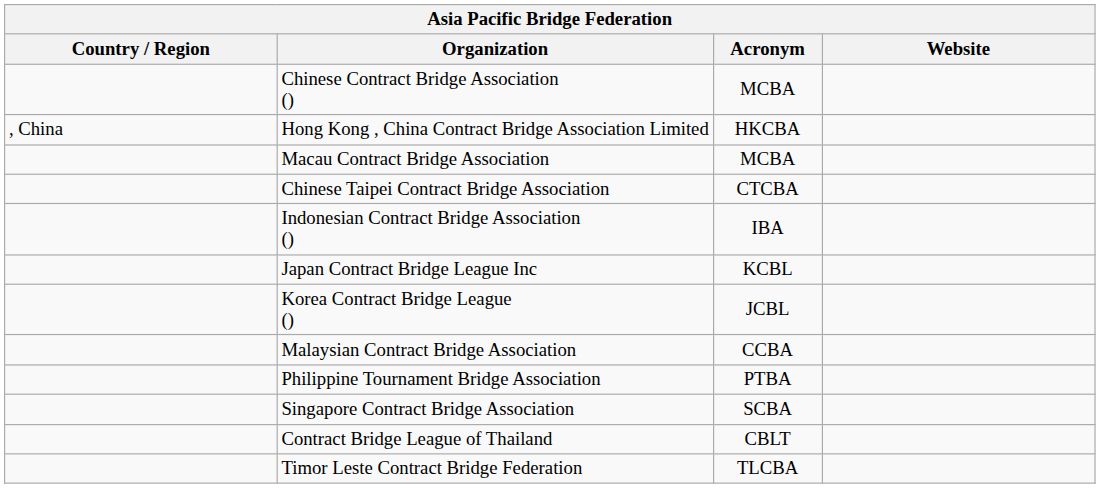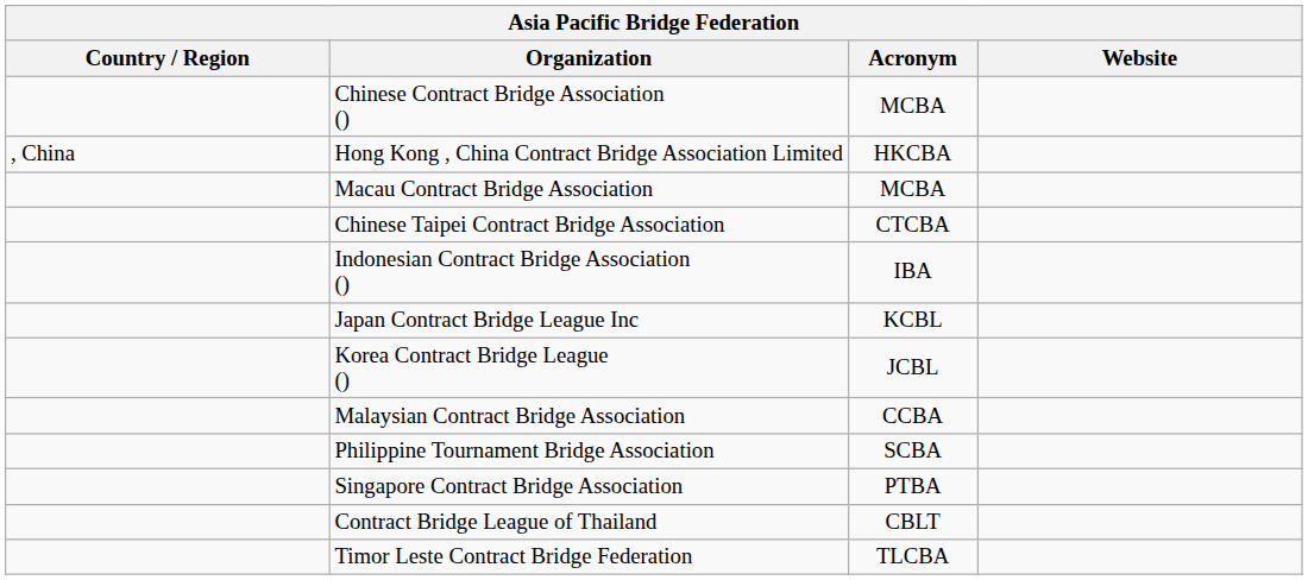Philippine Tournament Bridge Association | Acronym: PTBA -> SCBA
Singapore Contract Bridge Association | Acronym: SCBA -> PTBA
